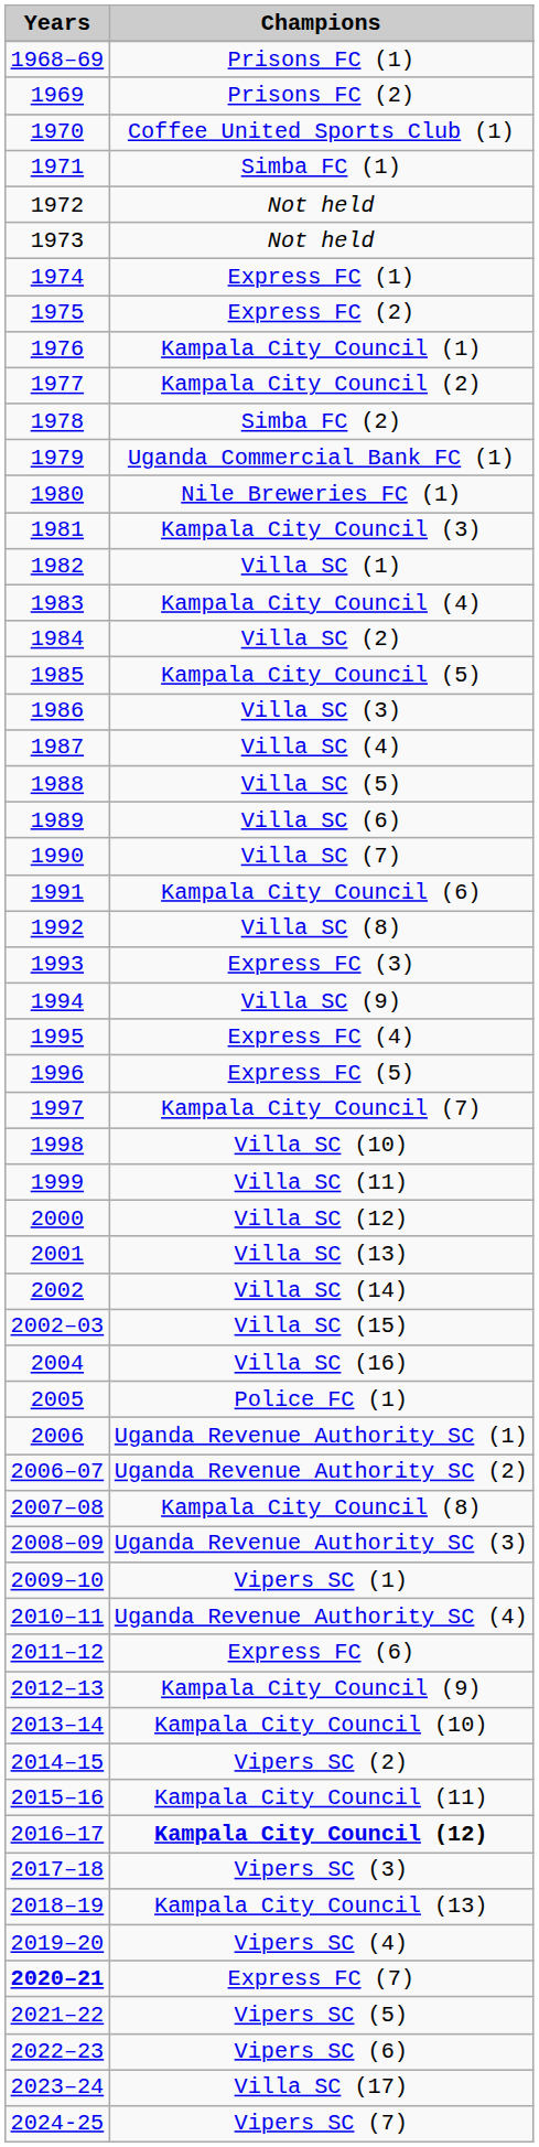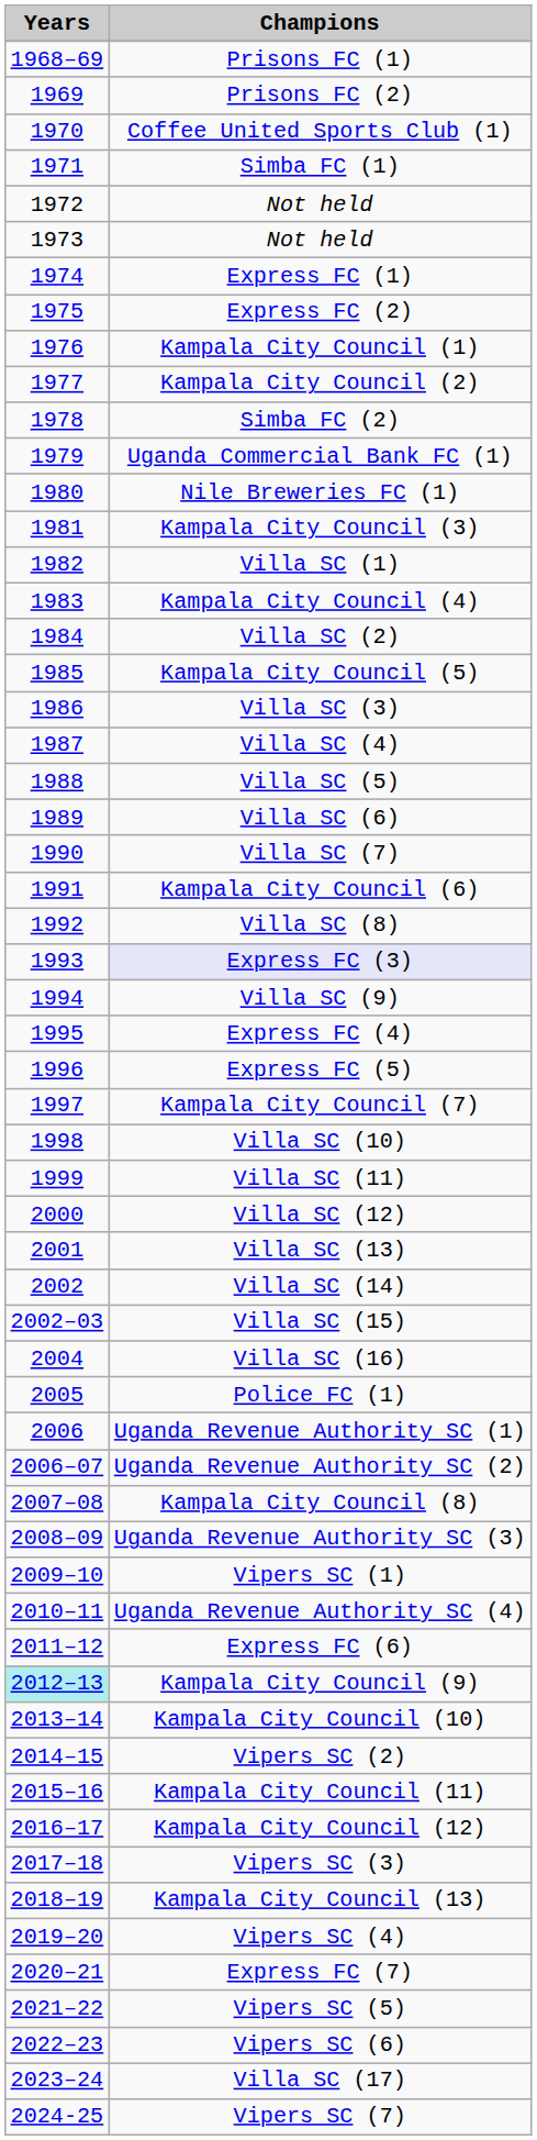row 27 | Champions: no background -> lavender background
row 47 | Years: no background -> paleturquoise background
row 51 | Champions: bold -> normal
row 55 | Years: bold -> normal
